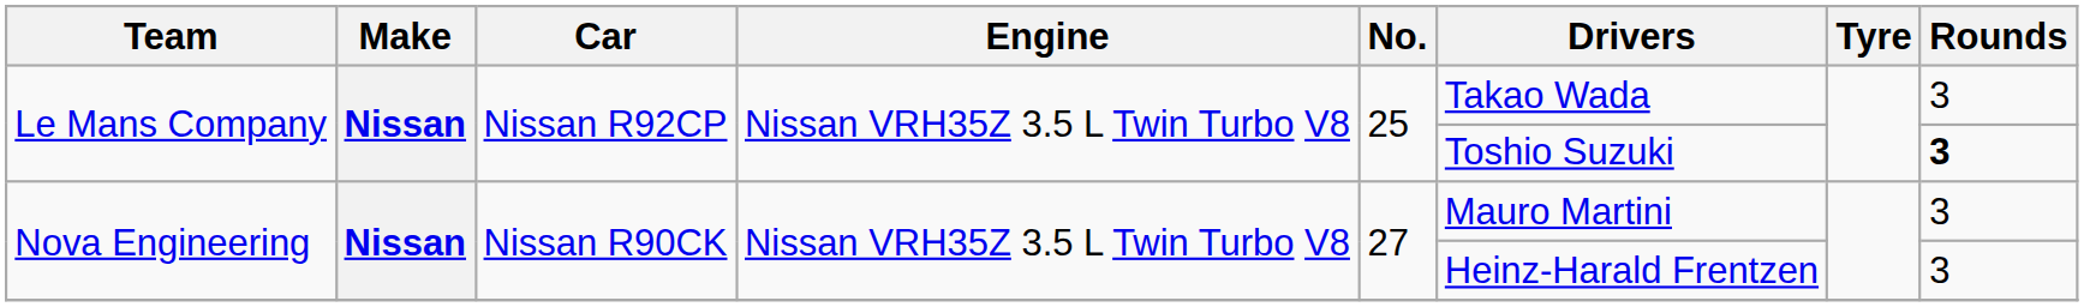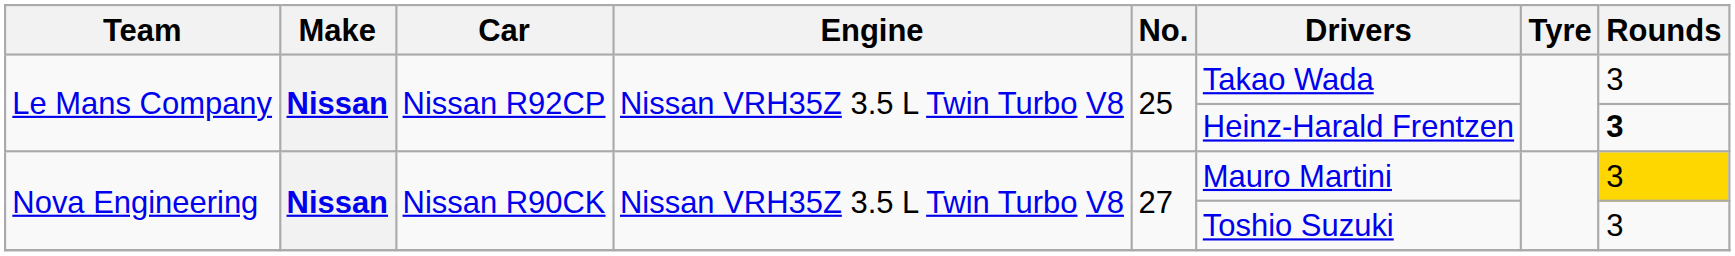row 3 | Drivers: Toshio Suzuki -> Heinz-Harald Frentzen
row 4 | Rounds: no background -> gold background
row 5 | Drivers: Heinz-Harald Frentzen -> Toshio Suzuki
